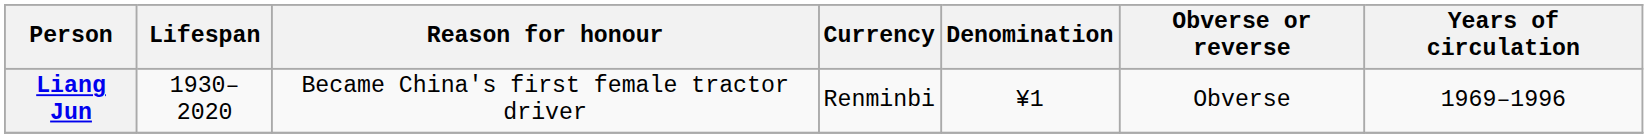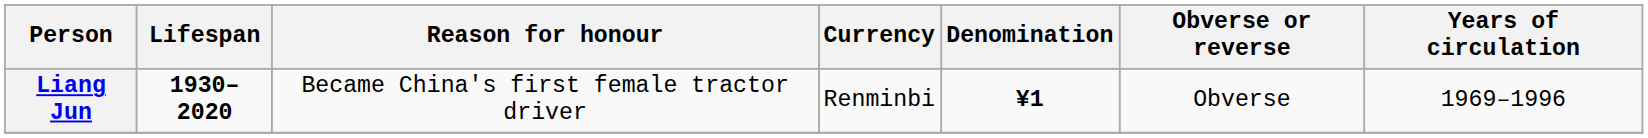Liang Jun | Lifespan: normal -> bold
Liang Jun | Denomination: normal -> bold
